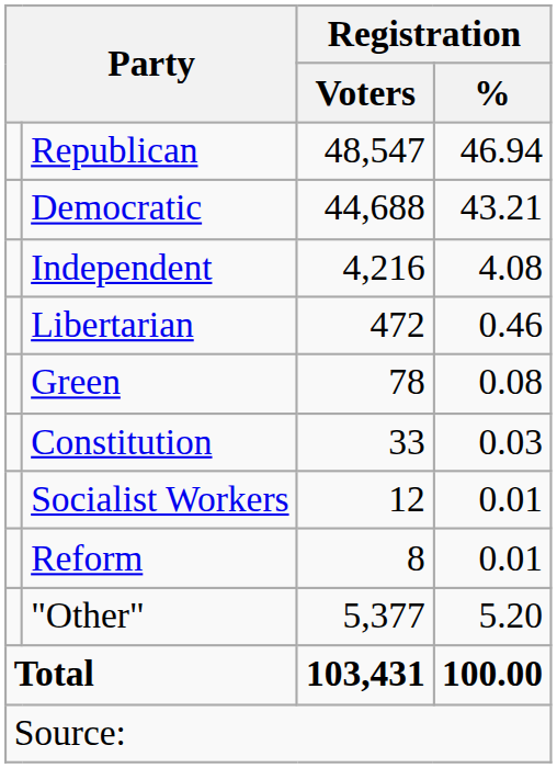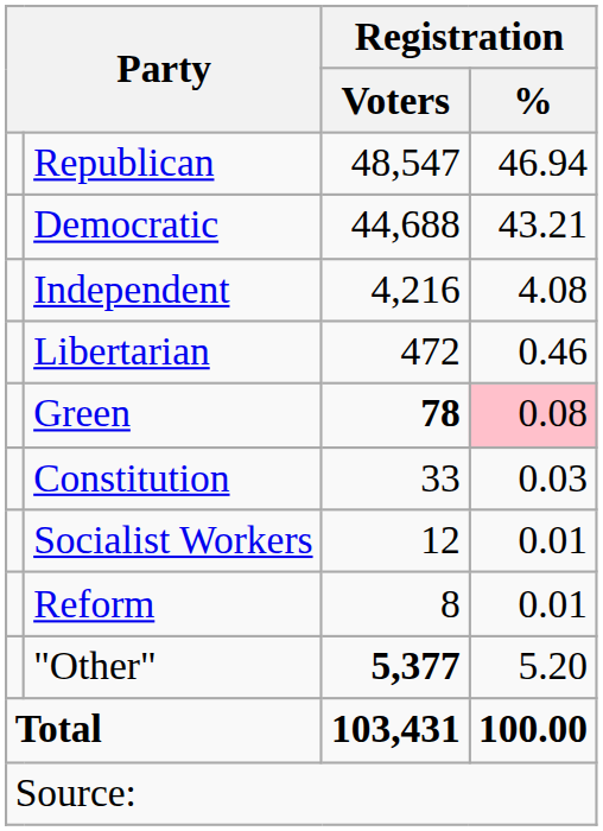Green | Registration / Voters: normal -> bold
Green | Registration / %: no background -> pink background
"Other" | Registration / Voters: normal -> bold
